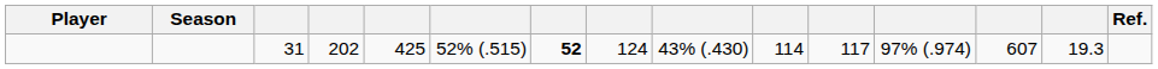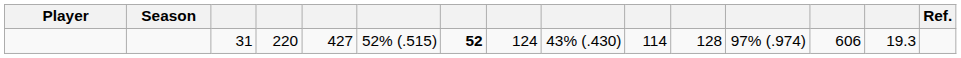row 2 | column 4: 202 -> 220
row 2 | column 5: 425 -> 427
row 2 | column 11: 117 -> 128
row 2 | column 13: 607 -> 606
